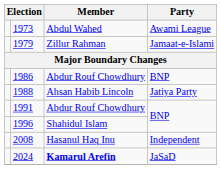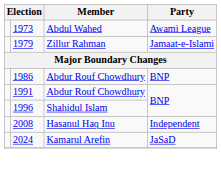- row: 1988 | Ahsan Habib Lincoln | Jatiya Party
2024 | Member: bold -> normal
